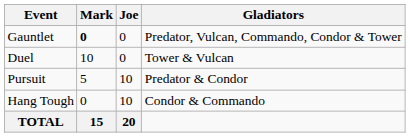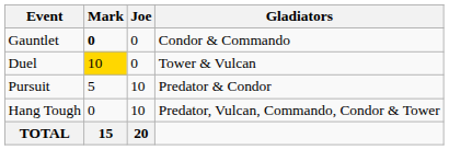Gauntlet | Gladiators: Predator, Vulcan, Commando, Condor & Tower -> Condor & Commando
Duel | Mark: no background -> gold background
Hang Tough | Gladiators: Condor & Commando -> Predator, Vulcan, Commando, Condor & Tower
